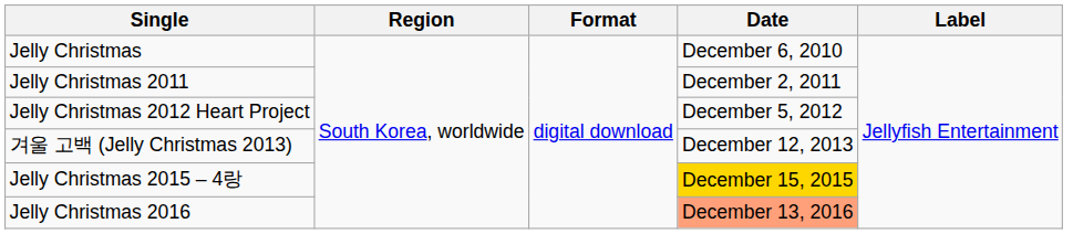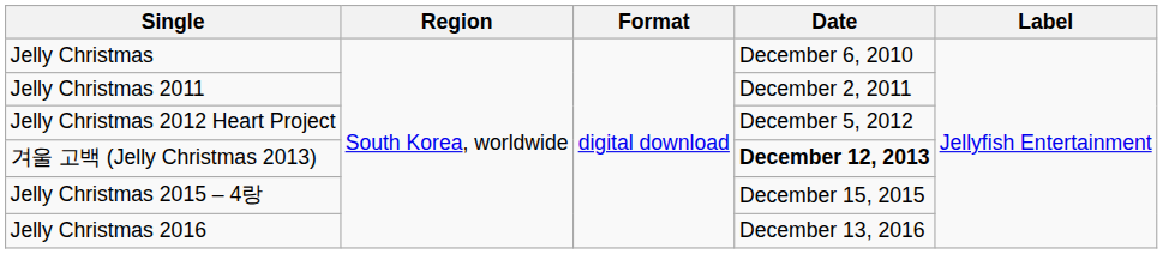겨울 고백 (Jelly Christmas 2013) | Date: normal -> bold
Jelly Christmas 2015 – 4랑 | Date: gold background -> no background
Jelly Christmas 2016 | Date: lightsalmon background -> no background
